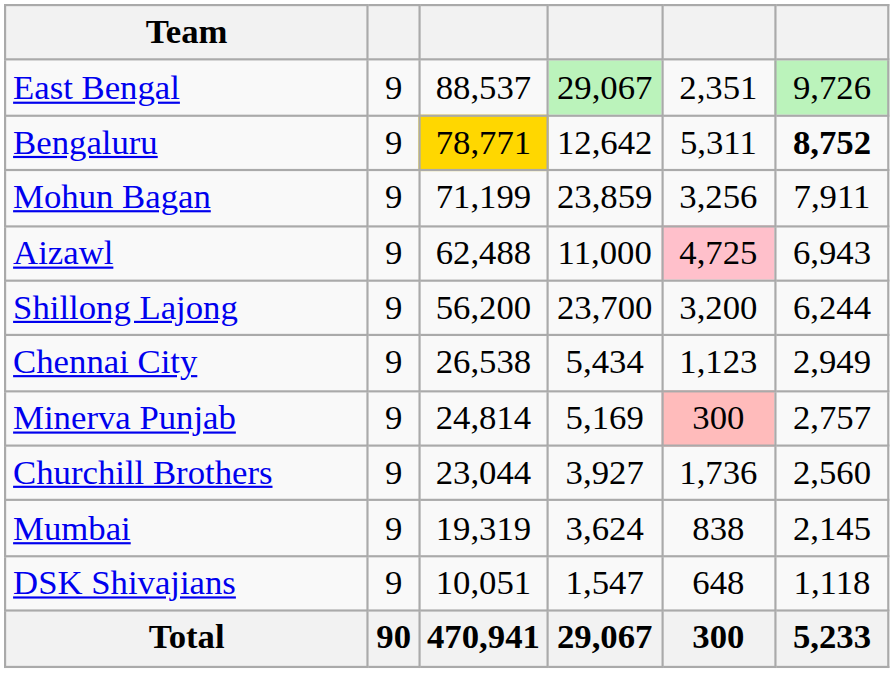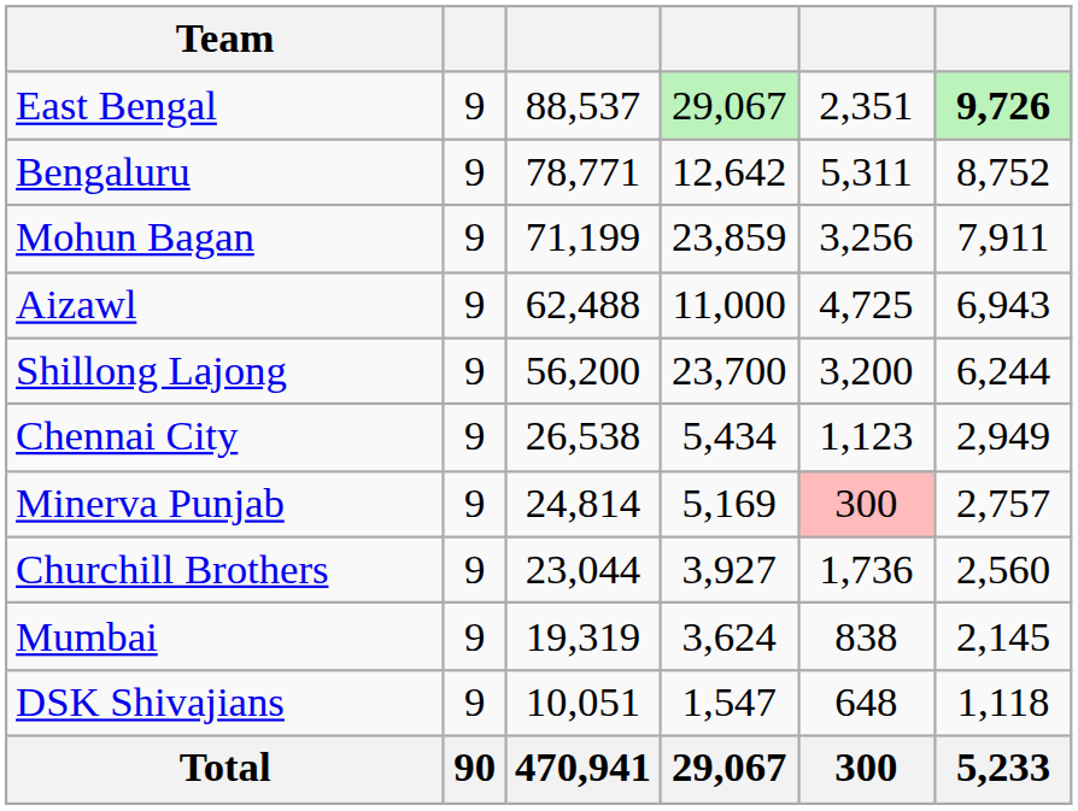East Bengal | column 6: normal -> bold
Bengaluru | column 3: gold background -> no background
Bengaluru | column 6: bold -> normal
Aizawl | column 5: pink background -> no background
